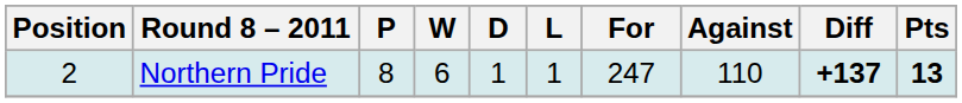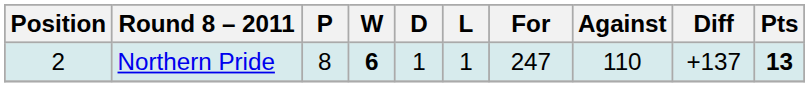Northern Pride | W: normal -> bold
Northern Pride | Diff: bold -> normal
